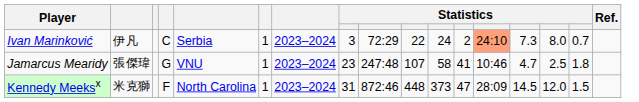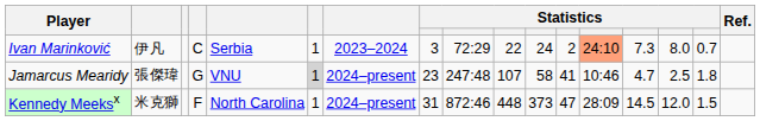Jamarcus Mearidy | column 6: no background -> lightgrey background
Jamarcus Mearidy | column 7: 2023–2024 -> 2024–present
Kennedy Meeksx | column 7: 2023–2024 -> 2024–present
